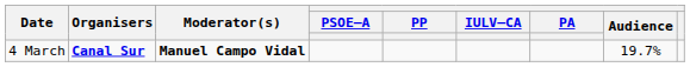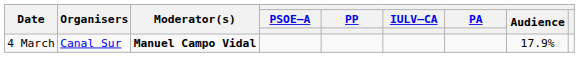4 March | Organisers: bold -> normal
4 March | Audience: 19.7% -> 17.9%
